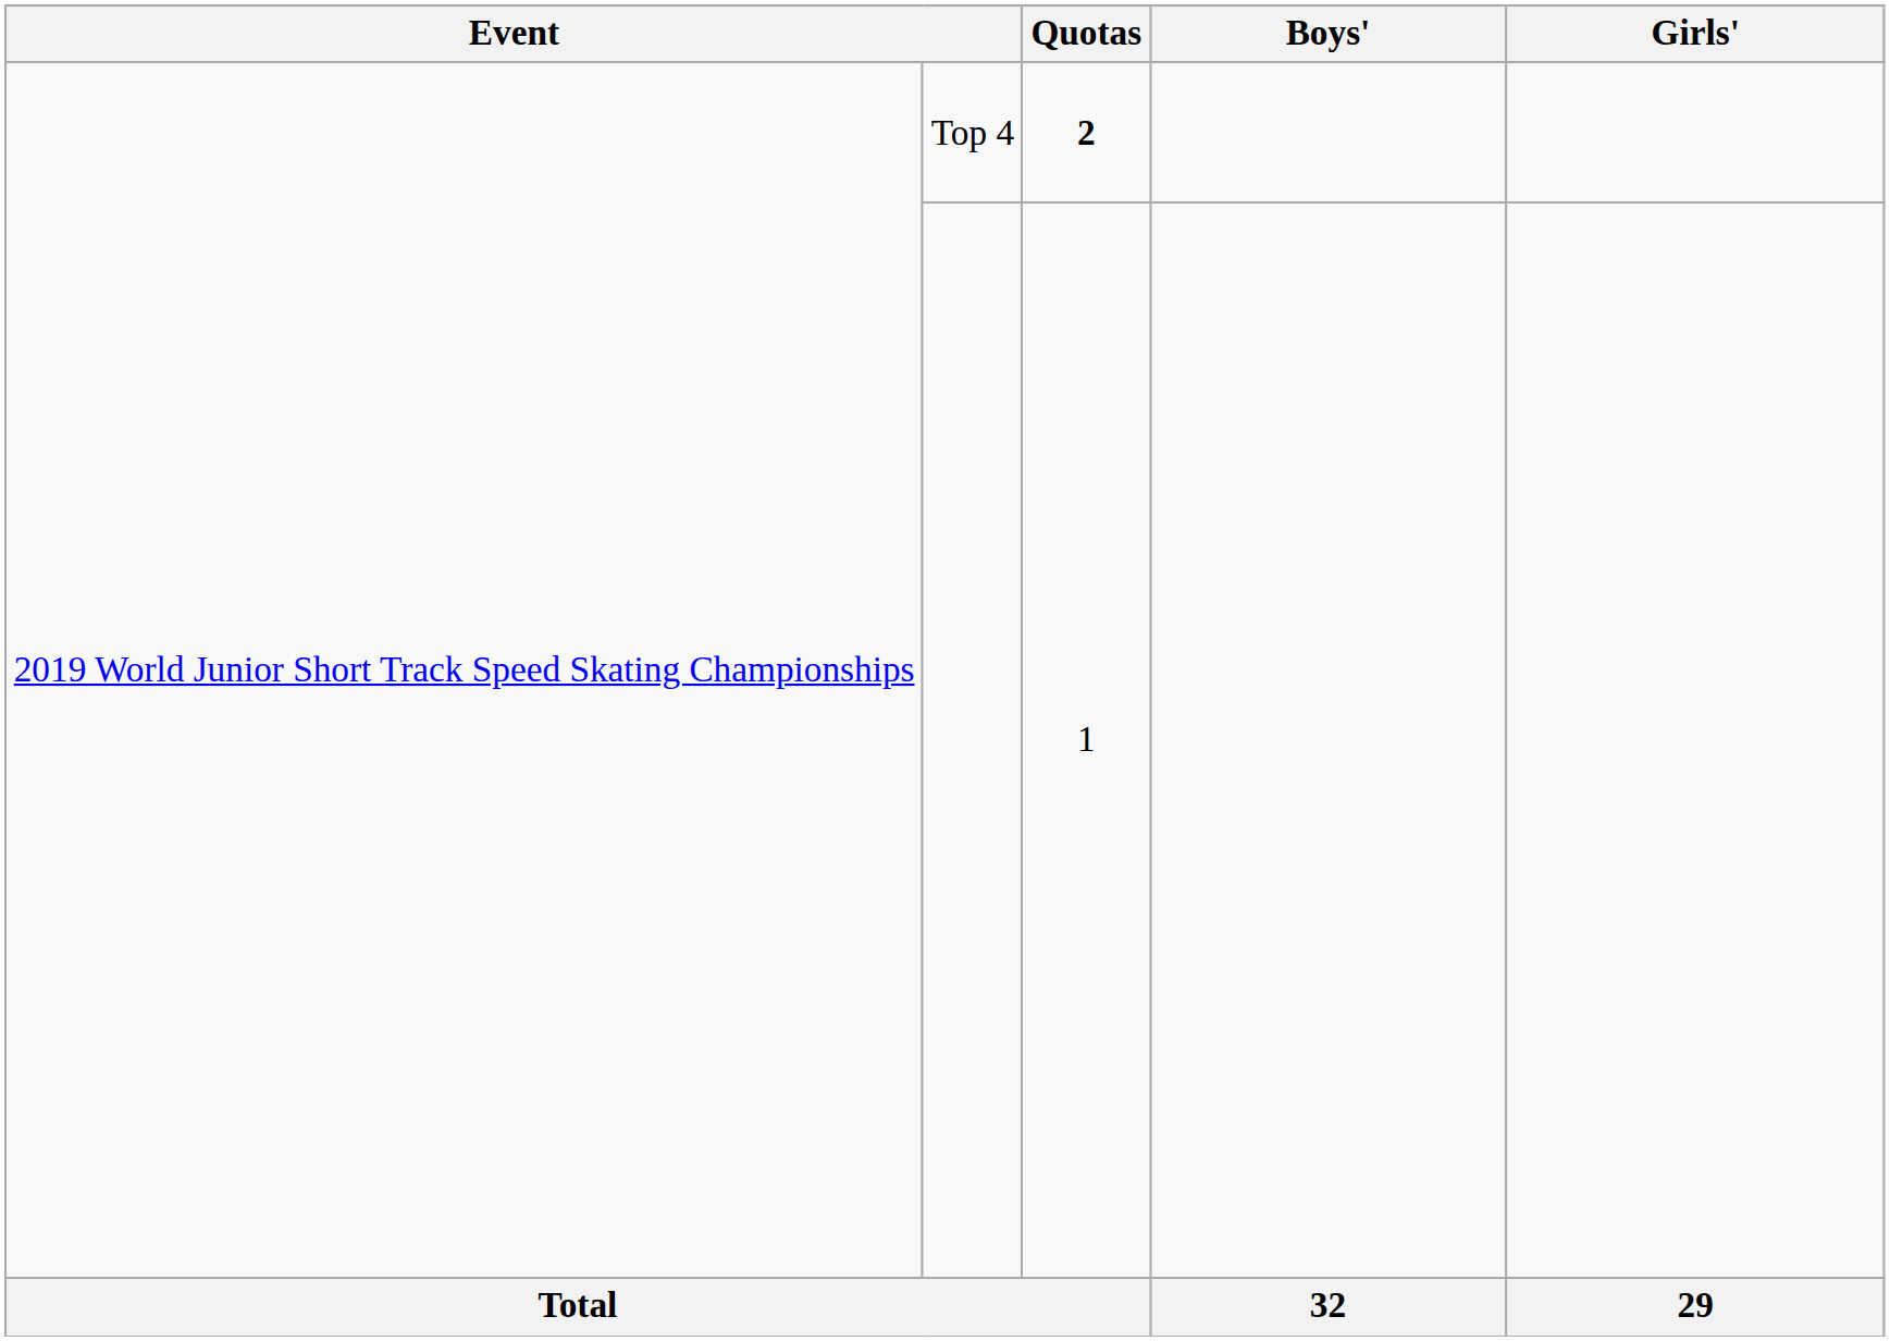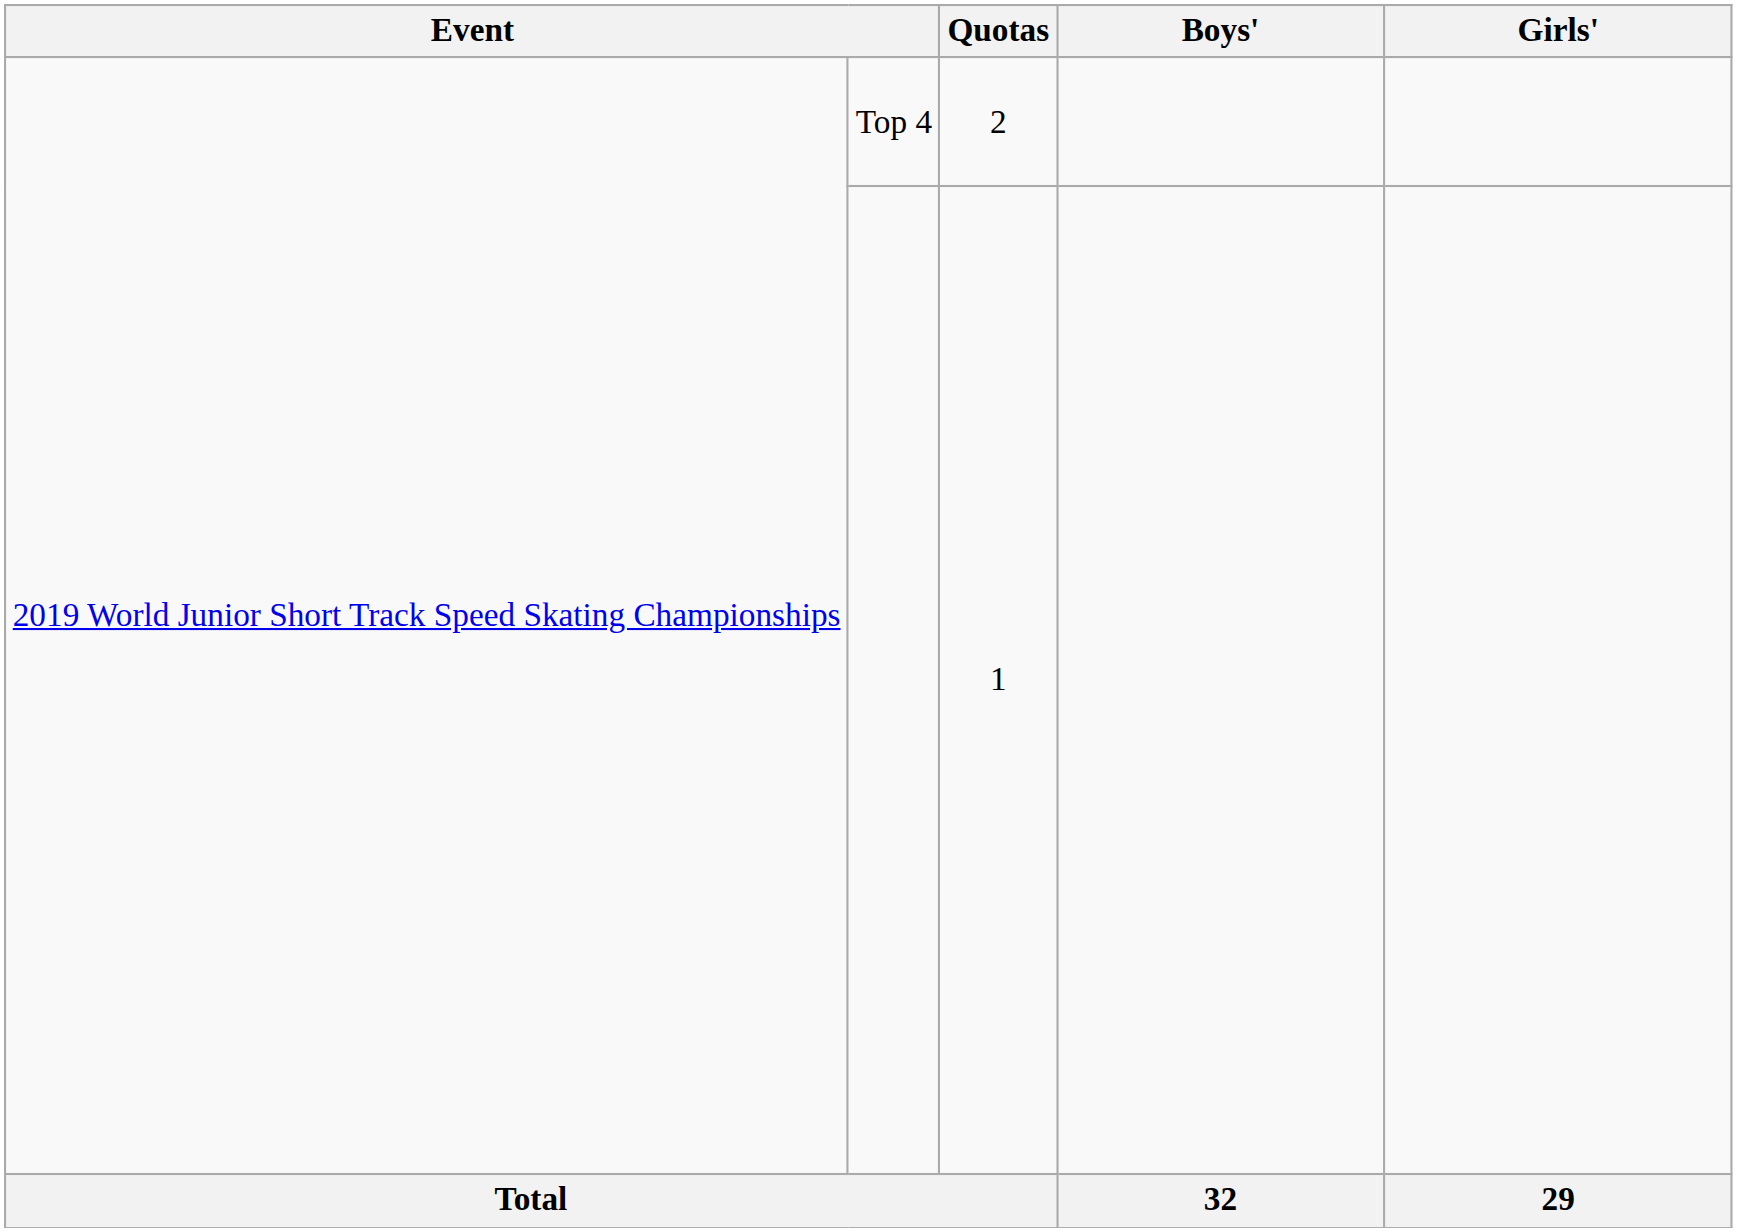Top 4 | Quotas: bold -> normal
